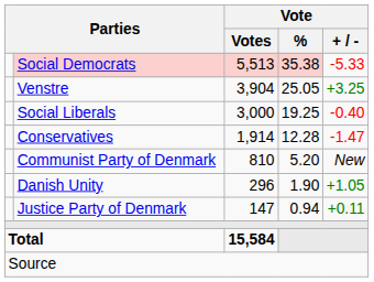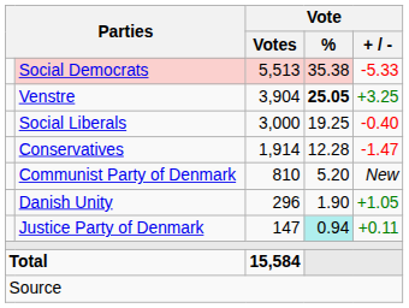Venstre | Vote / %: normal -> bold
Justice Party of Denmark | Vote / %: no background -> paleturquoise background
